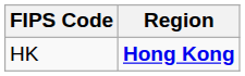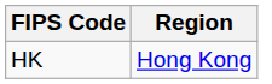HK | Region: bold -> normal
